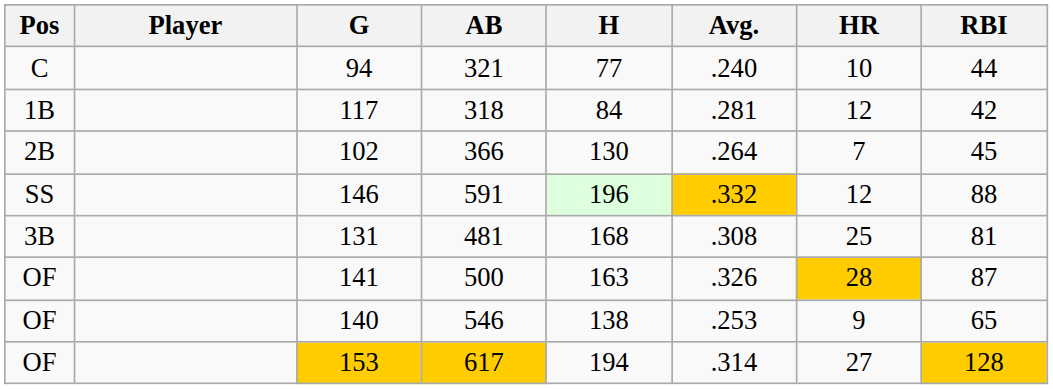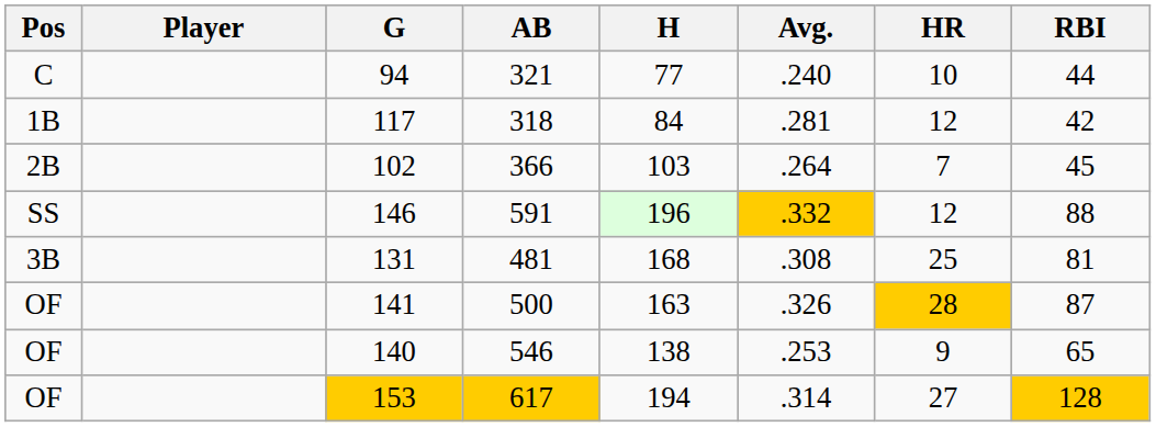102 | H: 130 -> 103
